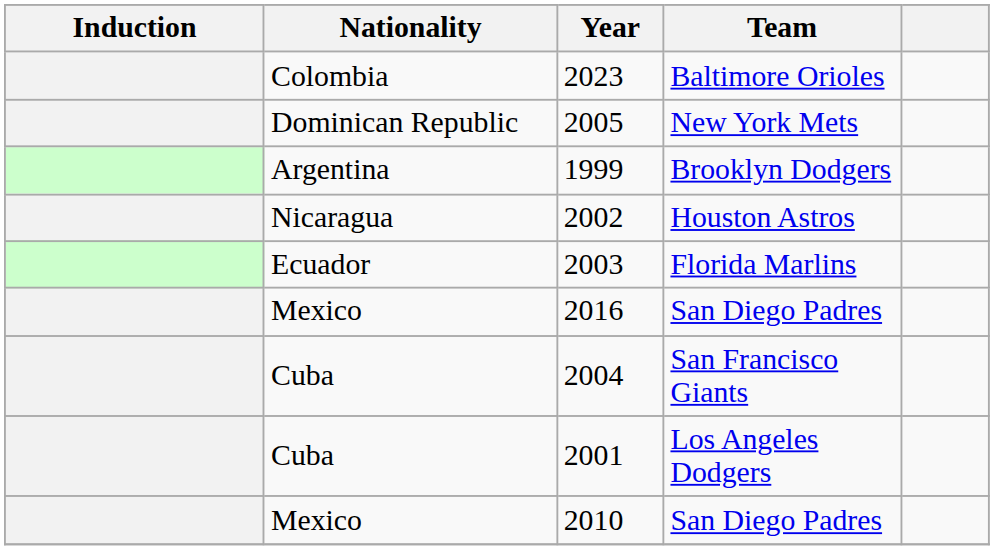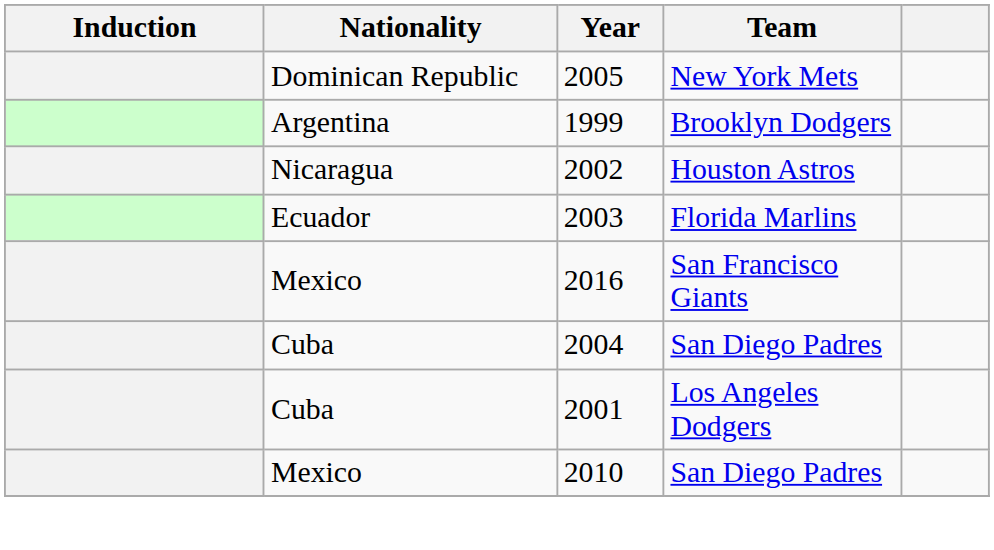- row: Colombia | 2023 | Baltimore Orioles
2016 | Team: San Diego Padres -> San Francisco Giants
2004 | Team: San Francisco Giants -> San Diego Padres
